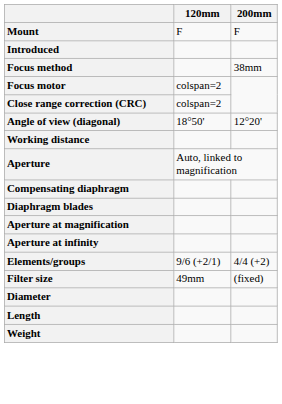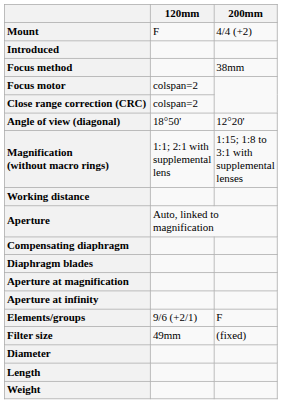Mount | 200mm: F -> 4/4 (+2)
+ row: Magnification (without macro rings) | 1:1; 2:1 with supplemental lens | 1:15; 1:8 to 3:1 with supplemental lenses
Elements/groups | 200mm: 4/4 (+2) -> F
